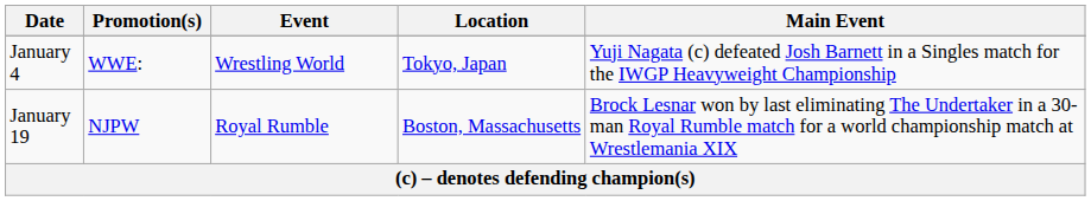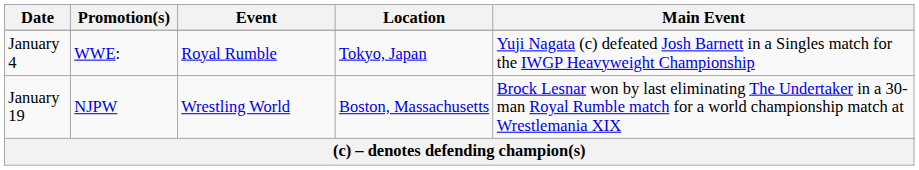January 4 | Event: Wrestling World -> Royal Rumble
January 19 | Event: Royal Rumble -> Wrestling World
